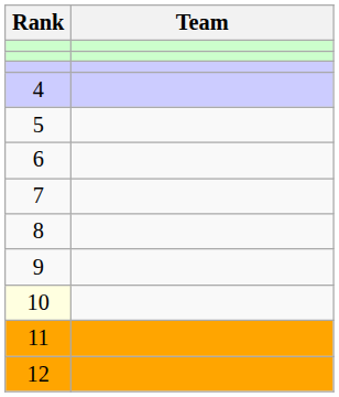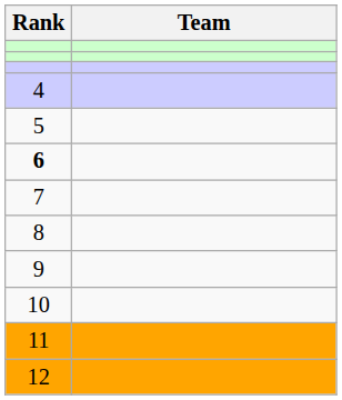row 7 | Rank: normal -> bold
row 11 | Rank: lightyellow background -> no background
